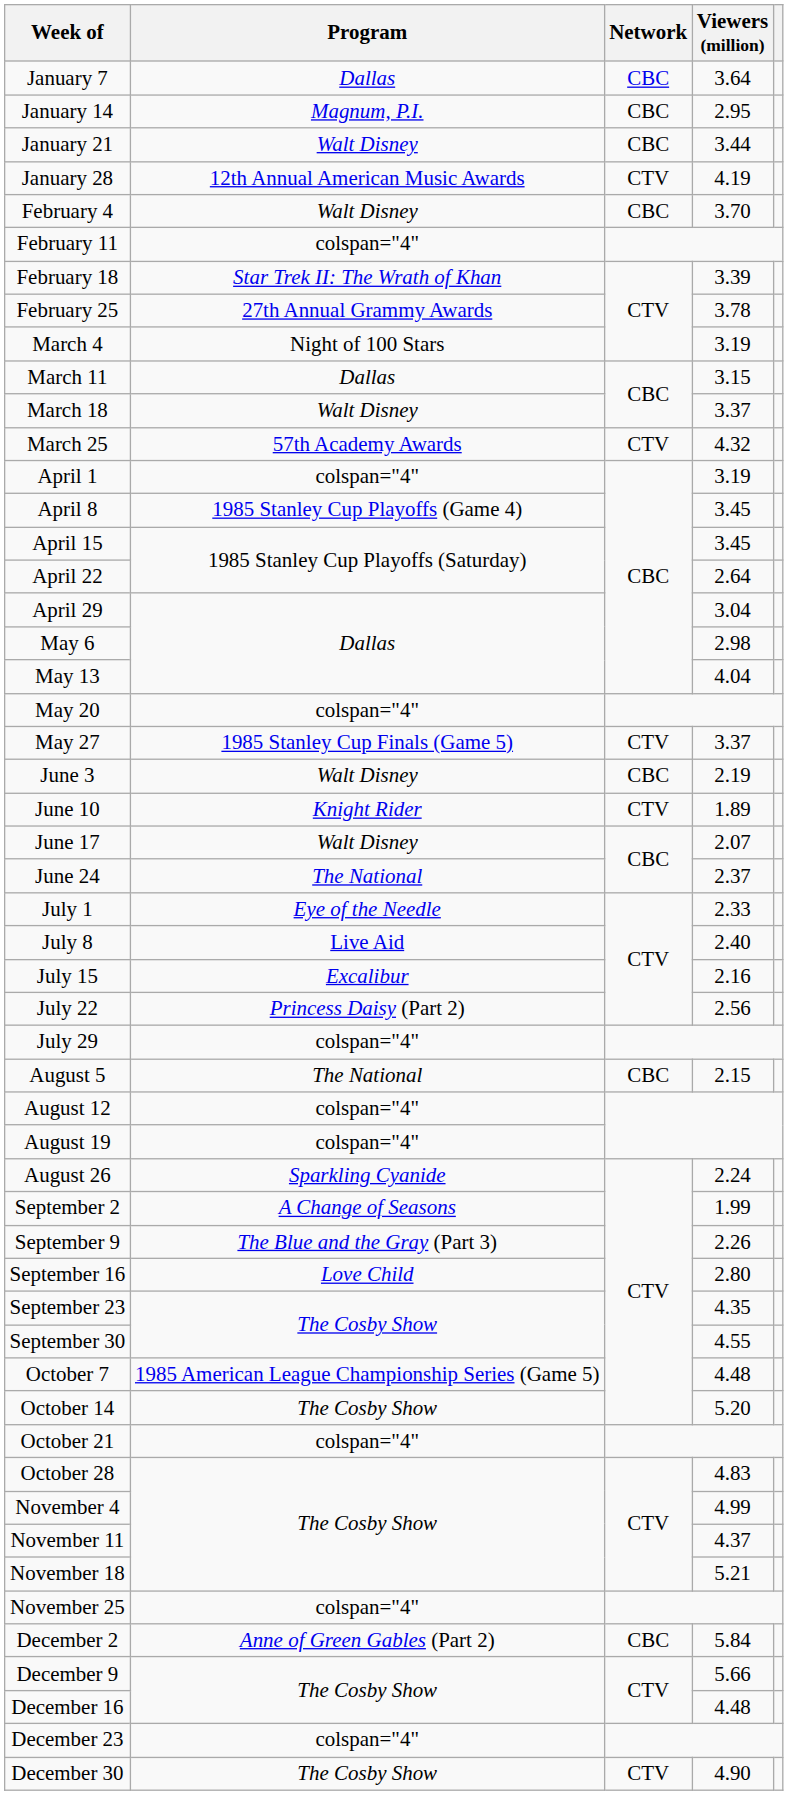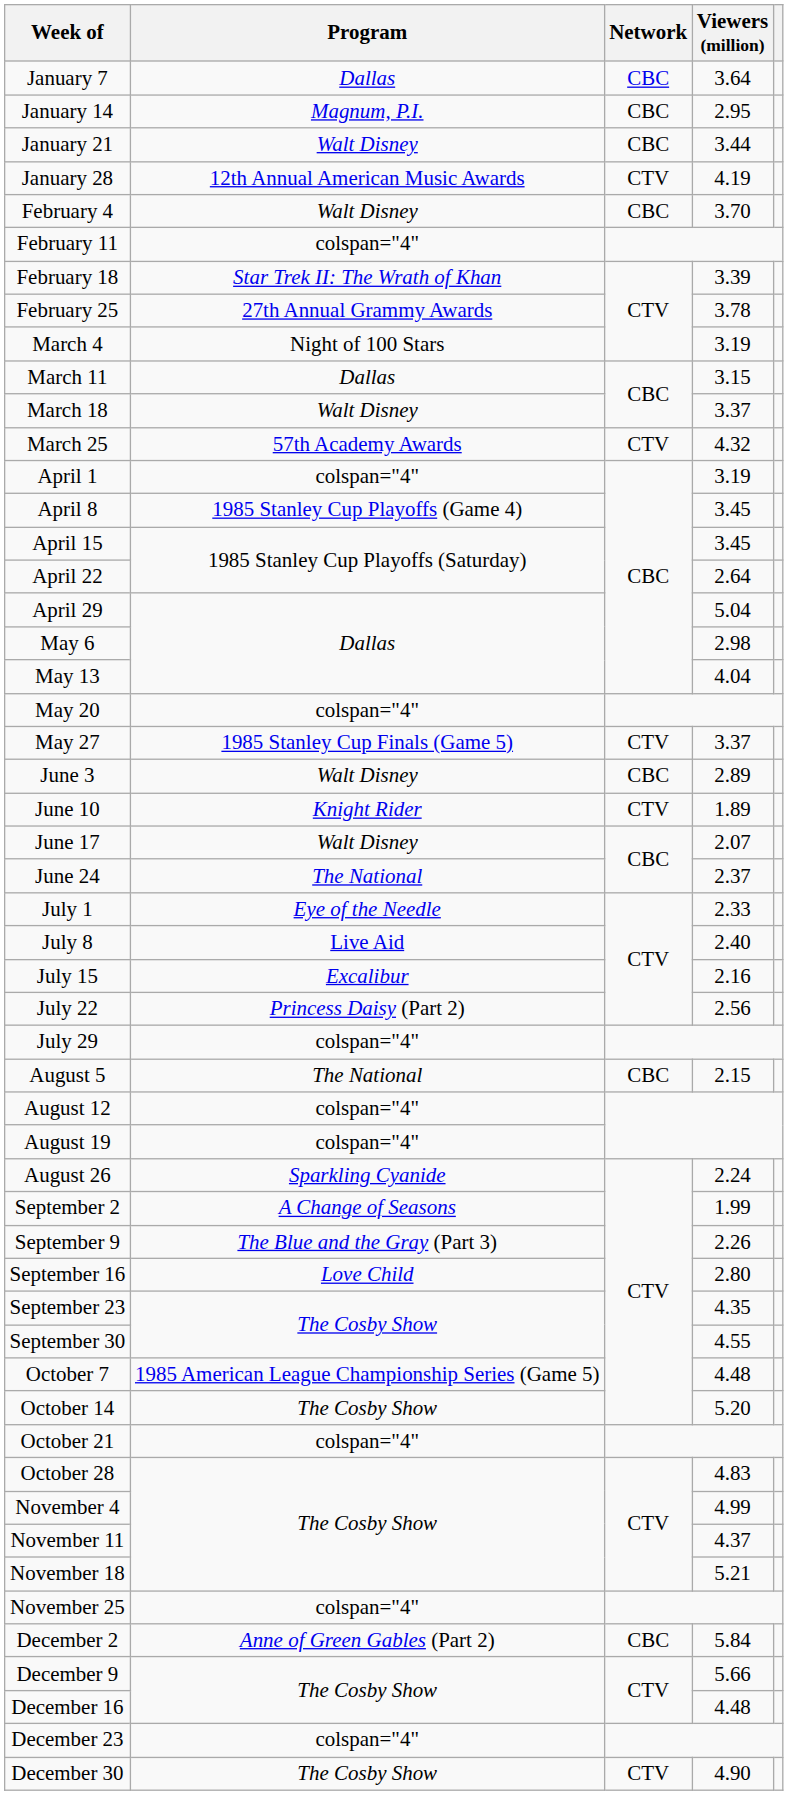April 29 | Viewers (million): 3.04 -> 5.04
June 3 | Viewers (million): 2.19 -> 2.89
